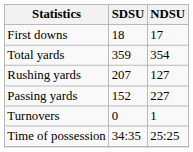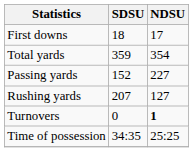rows swapped: Rushing yards <-> Passing yards
Turnovers | NDSU: normal -> bold
